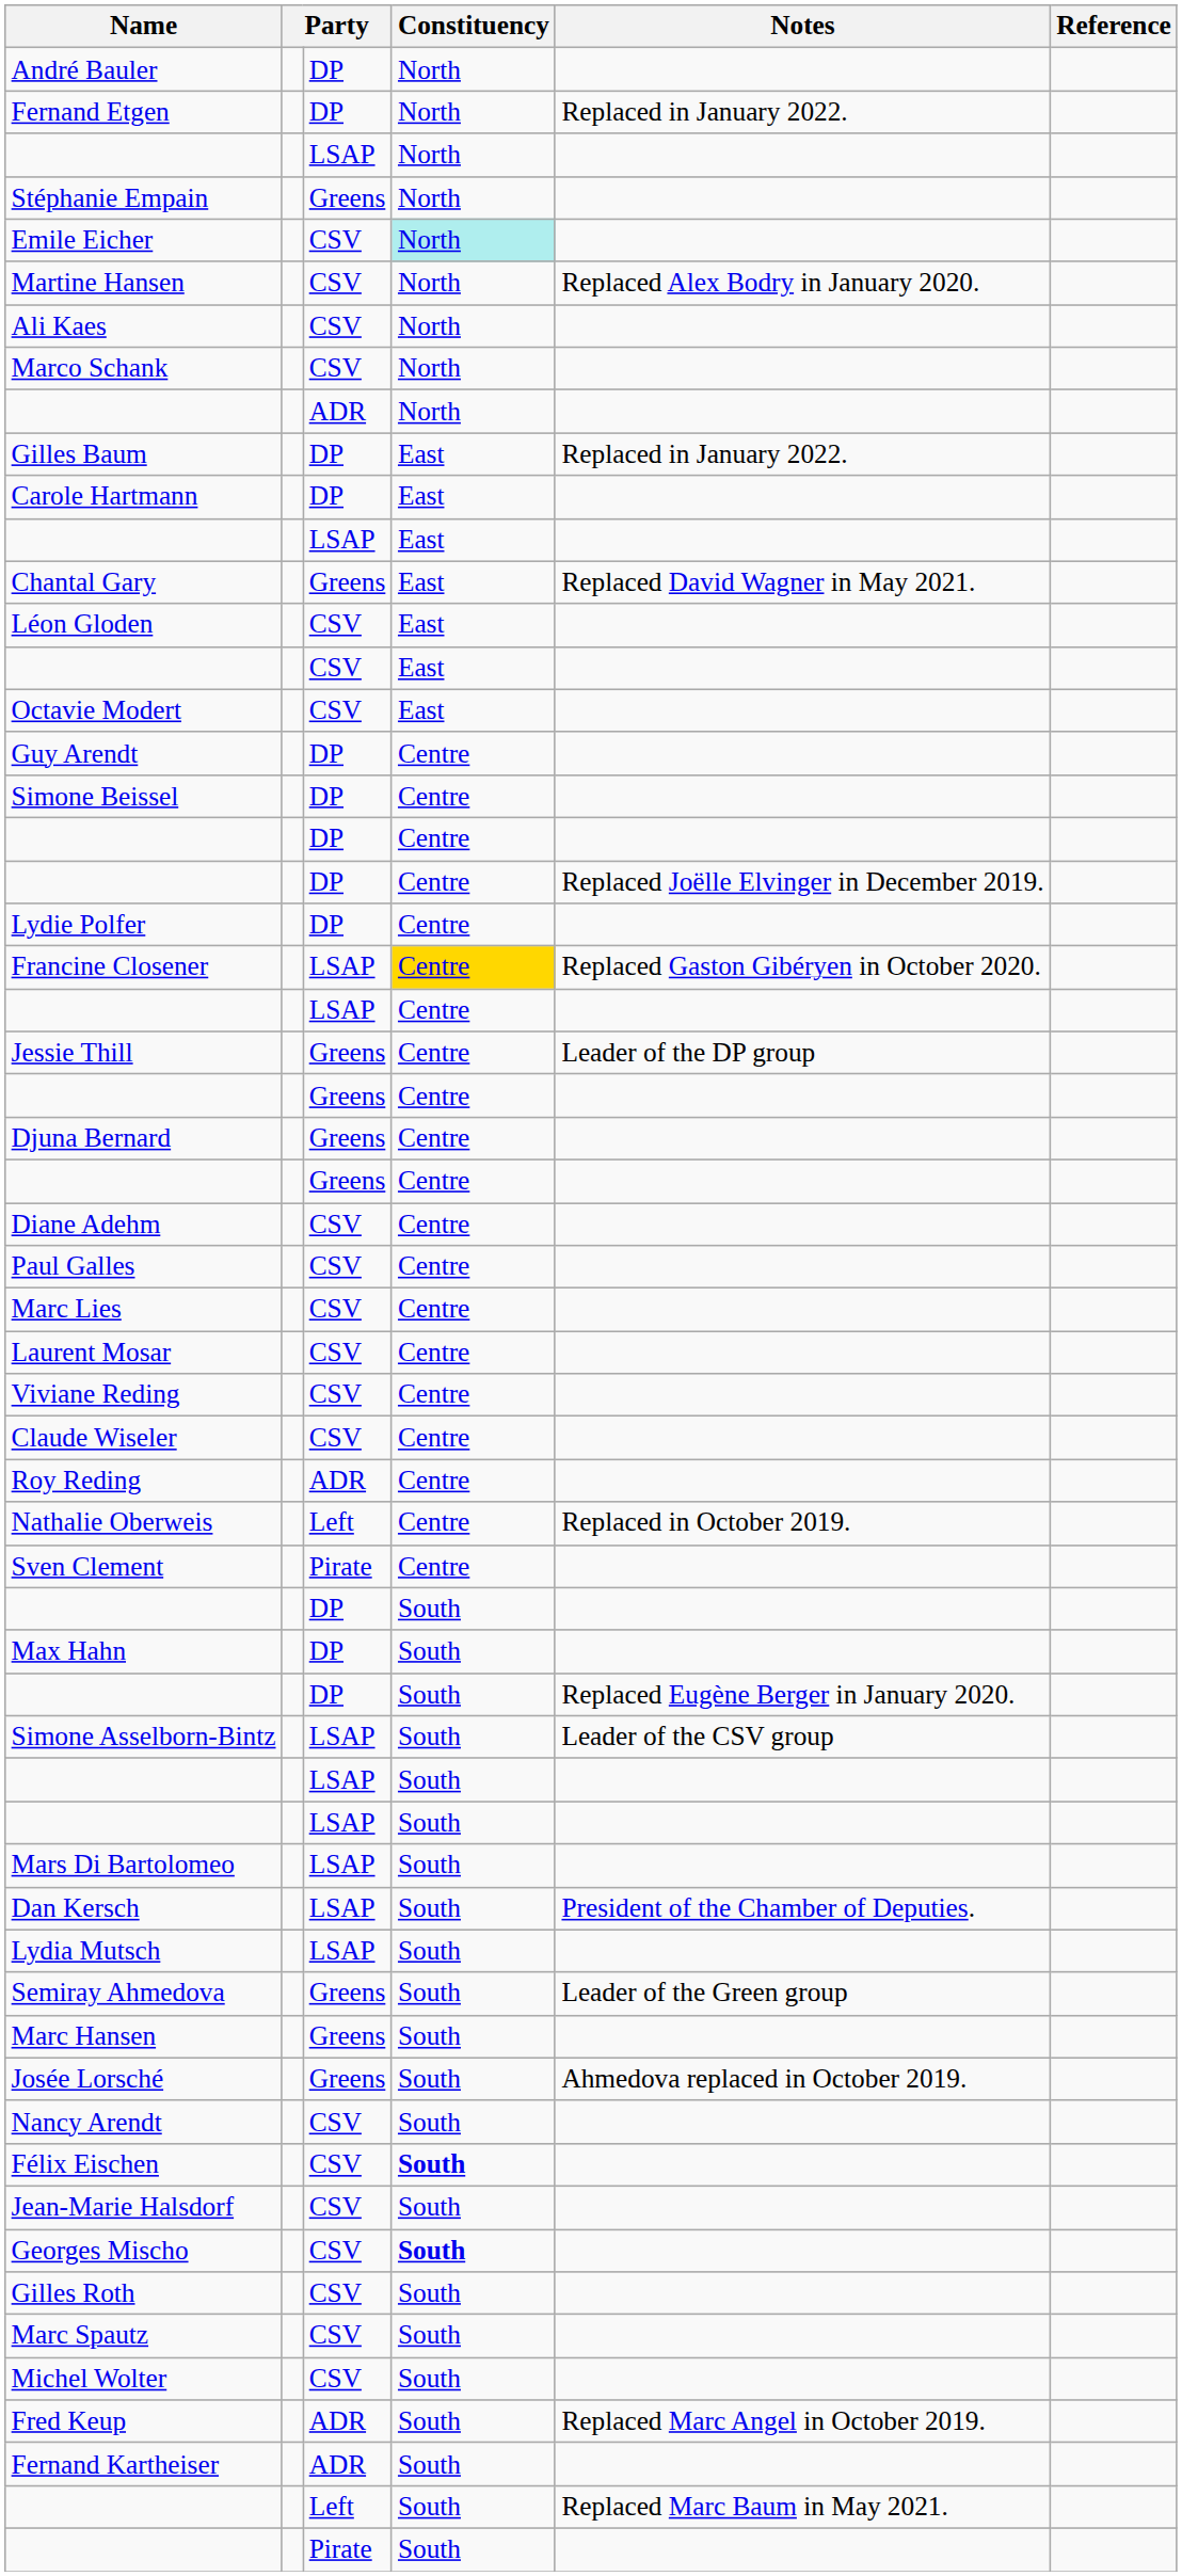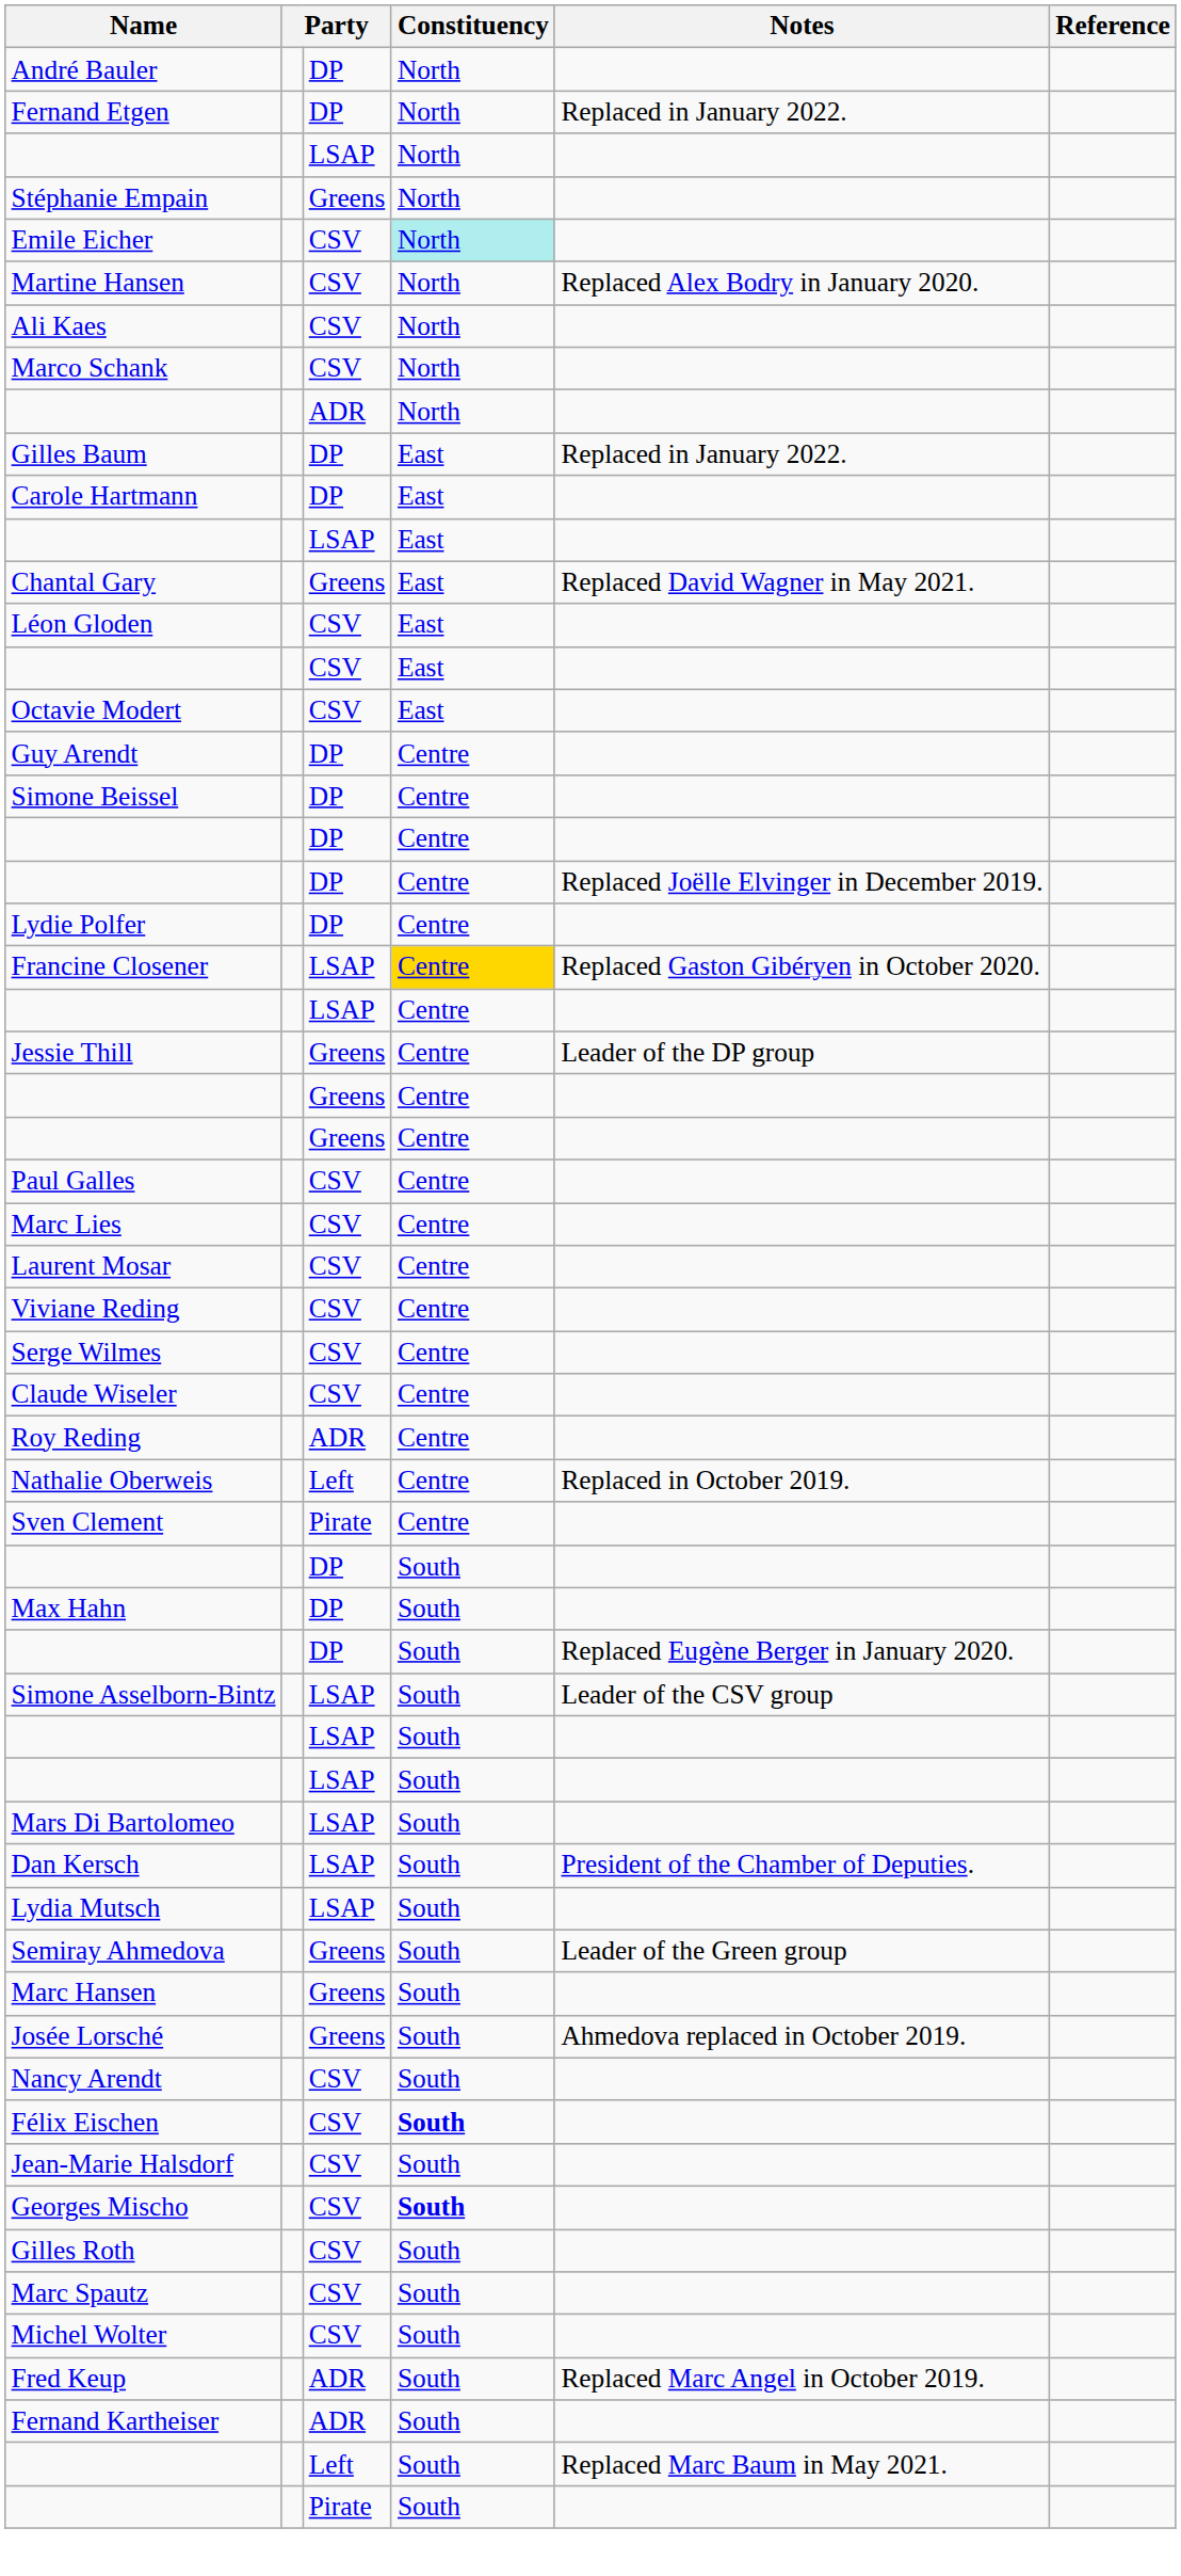- row: Djuna Bernard | Greens | Centre
- row: Diane Adehm | CSV | Centre
+ row: Serge Wilmes | CSV | Centre
